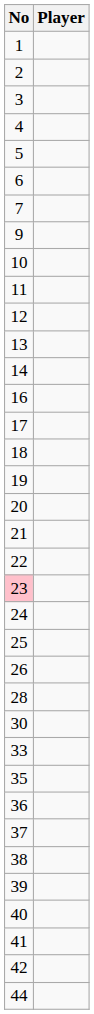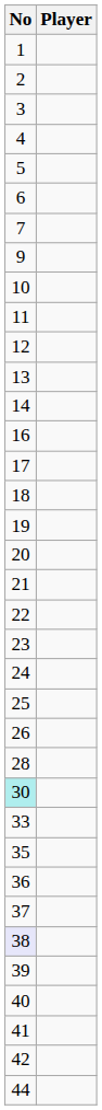23 | No: pink background -> no background
30 | No: no background -> paleturquoise background
38 | No: no background -> lavender background
